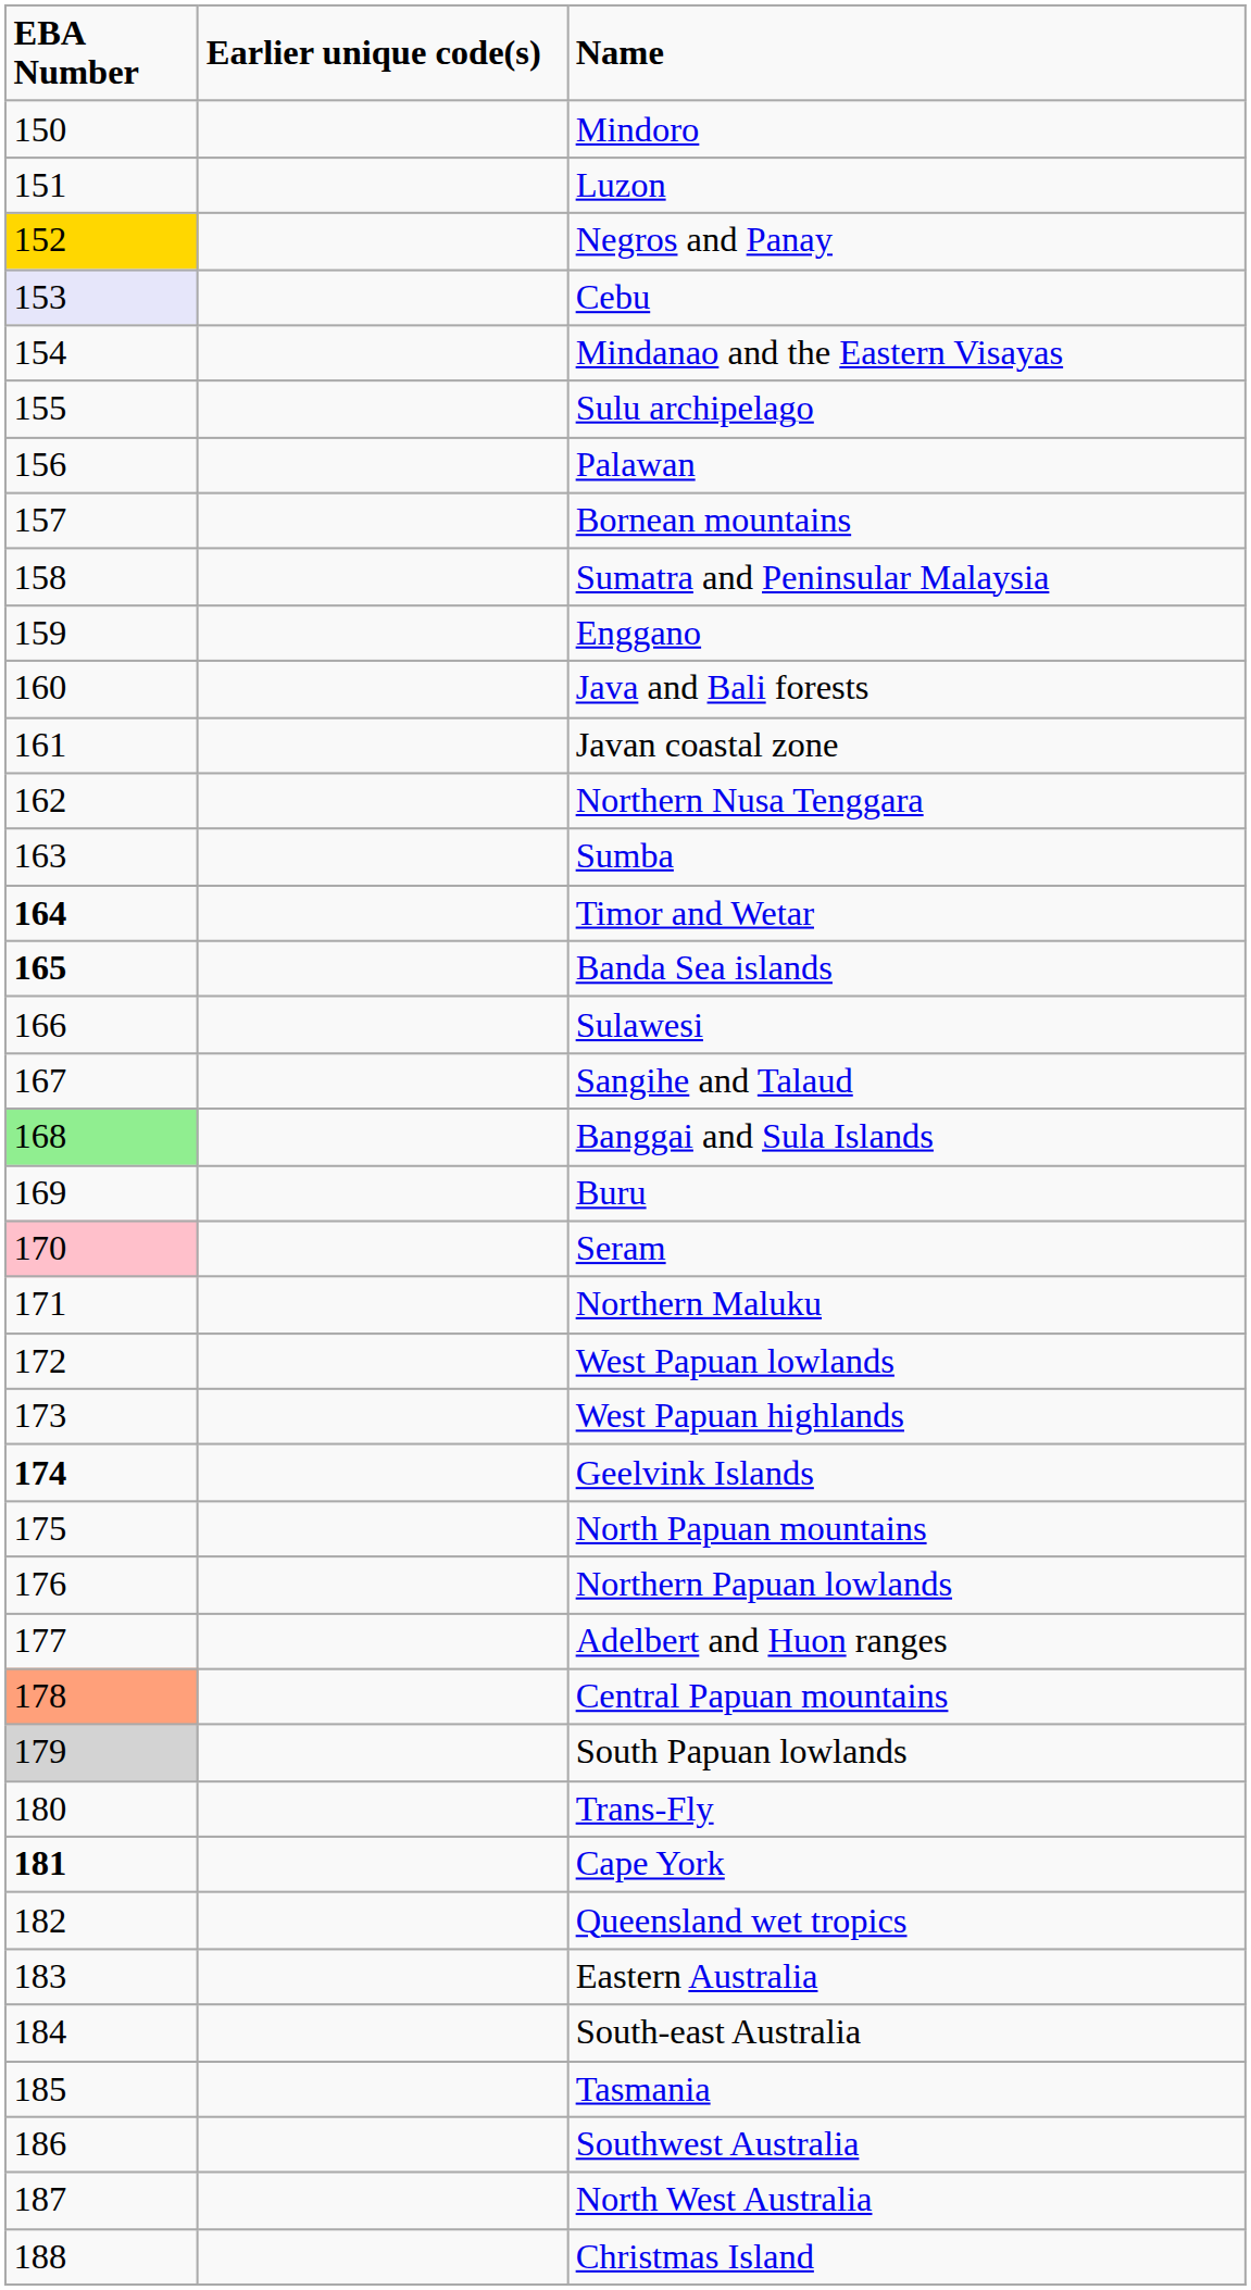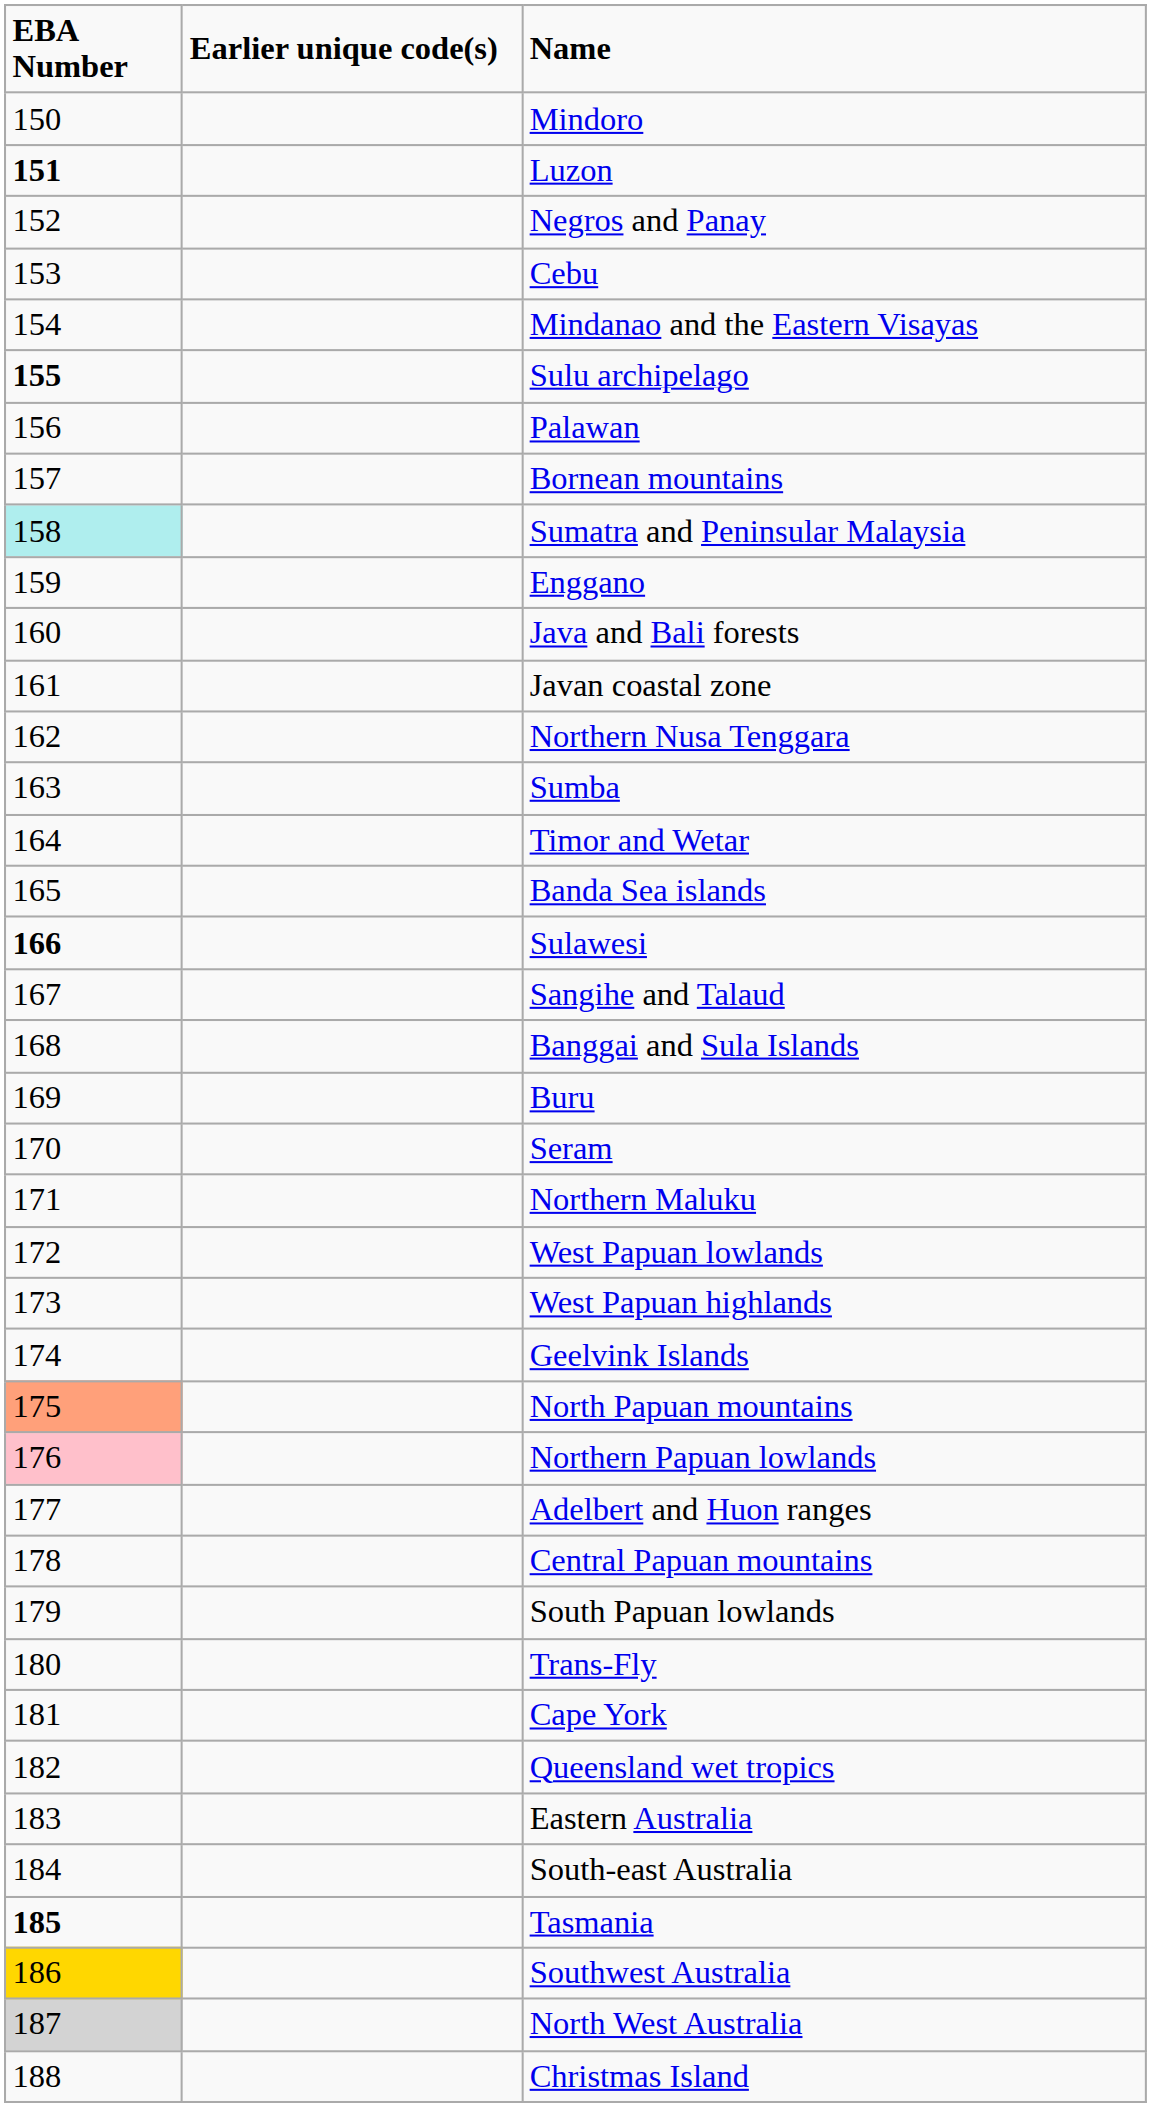Luzon | EBA Number: normal -> bold
Negros and Panay | EBA Number: gold background -> no background
Cebu | EBA Number: lavender background -> no background
Sulu archipelago | EBA Number: normal -> bold
Sumatra and Peninsular Malaysia | EBA Number: no background -> paleturquoise background
Timor and Wetar | EBA Number: bold -> normal
Banda Sea islands | EBA Number: bold -> normal
Sulawesi | EBA Number: normal -> bold
Banggai and Sula Islands | EBA Number: lightgreen background -> no background
Seram | EBA Number: pink background -> no background
Geelvink Islands | EBA Number: bold -> normal
North Papuan mountains | EBA Number: no background -> lightsalmon background
Northern Papuan lowlands | EBA Number: no background -> pink background
Central Papuan mountains | EBA Number: lightsalmon background -> no background
South Papuan lowlands | EBA Number: lightgrey background -> no background
Cape York | EBA Number: bold -> normal
Tasmania | EBA Number: normal -> bold
Southwest Australia | EBA Number: no background -> gold background
North West Australia | EBA Number: no background -> lightgrey background
